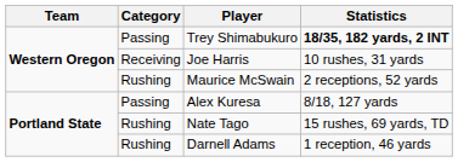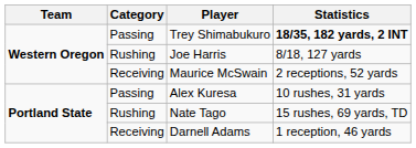Joe Harris | Category: Receiving -> Rushing
Joe Harris | Statistics: 10 rushes, 31 yards -> 8/18, 127 yards
Maurice McSwain | Category: Rushing -> Receiving
Alex Kuresa | Statistics: 8/18, 127 yards -> 10 rushes, 31 yards
Darnell Adams | Category: Rushing -> Receiving
